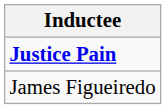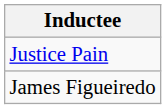row 2 | column 1: bold -> normal
